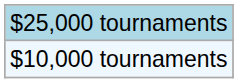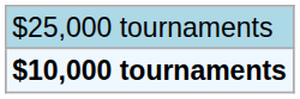row 2 | column 1: normal -> bold
